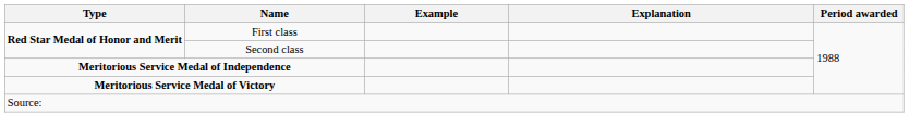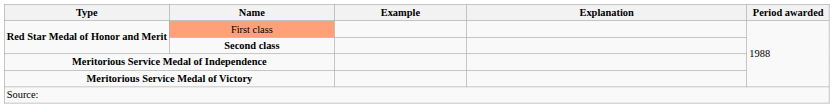First class | Name: no background -> lightsalmon background
Second class | Name: normal -> bold
